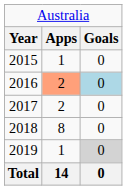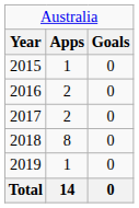2016 | column 2: lightsalmon background -> no background
2016 | column 3: lightblue background -> no background
2019 | column 3: lightgrey background -> no background
